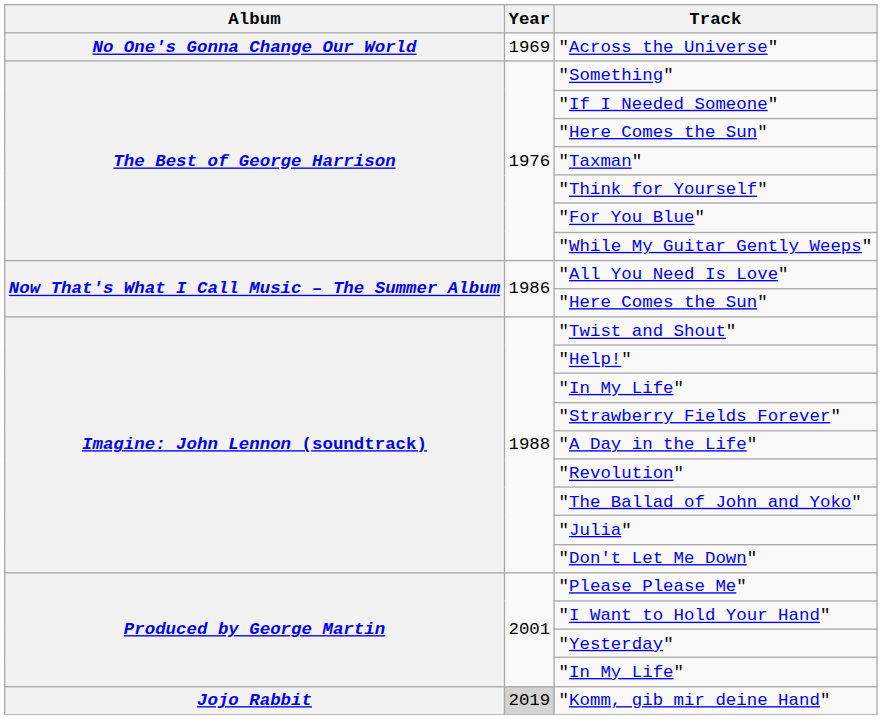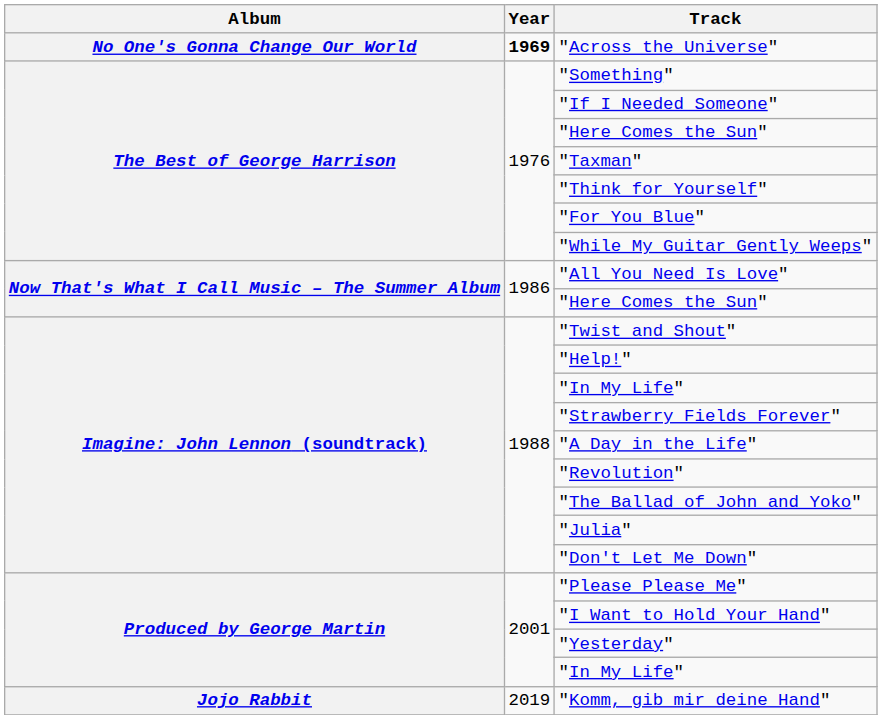"Across the Universe" | Year: normal -> bold
"Komm, gib mir deine Hand" | Year: lightgrey background -> no background
